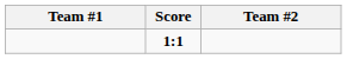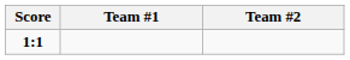columns swapped: Team #1 <-> Score
